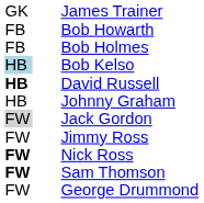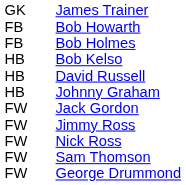Bob Kelso | column 1: lightblue background -> no background
David Russell | column 1: bold -> normal
Jack Gordon | column 1: lightgrey background -> no background
Nick Ross | column 1: bold -> normal
Sam Thomson | column 1: bold -> normal
